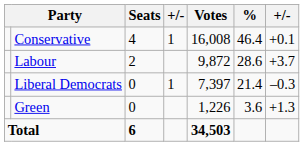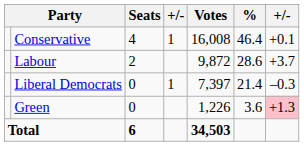Green | column 7: no background -> pink background
